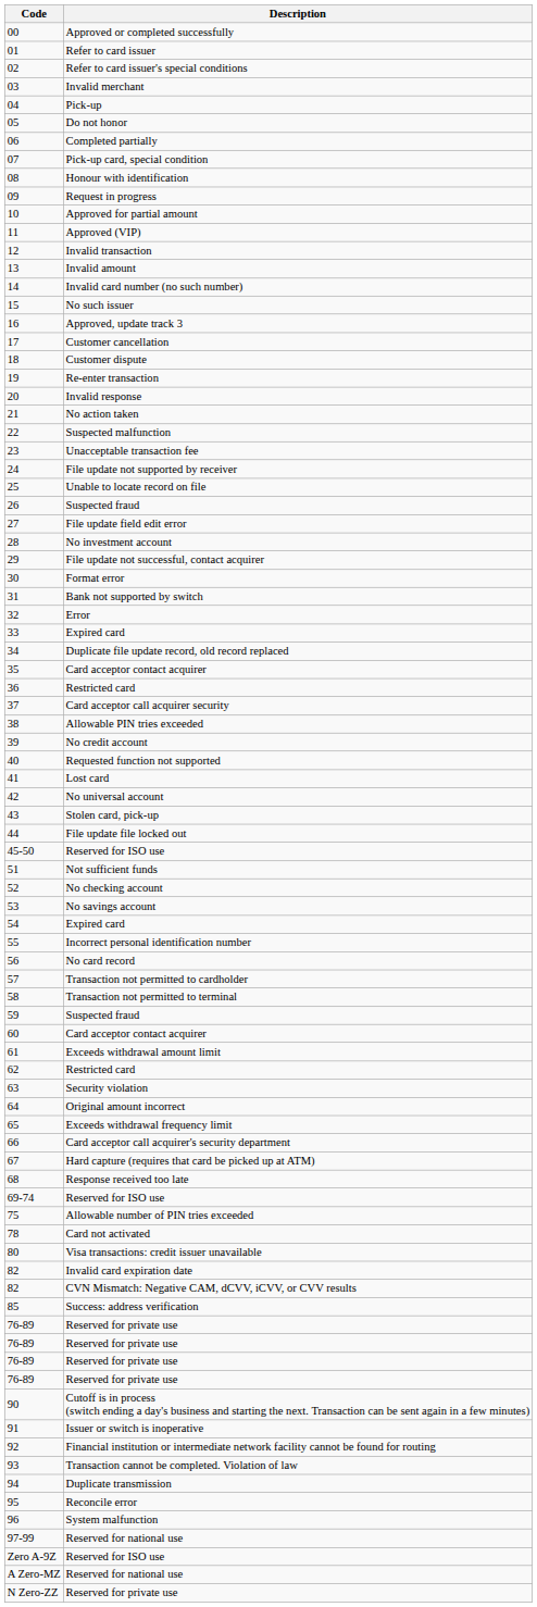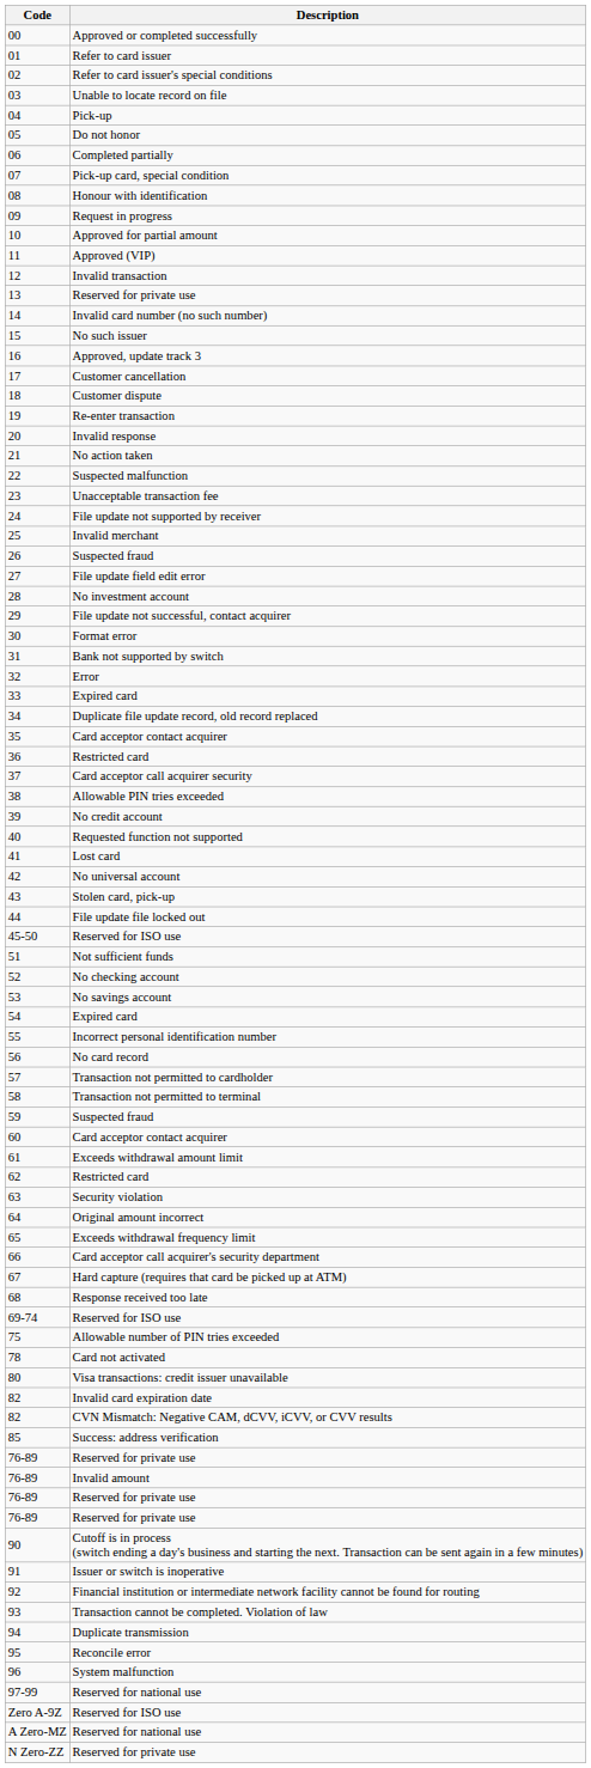row 5 | Description: Invalid merchant -> Unable to locate record on file
row 15 | Description: Invalid amount -> Reserved for private use
row 27 | Description: Unable to locate record on file -> Invalid merchant
row 74 | Description: Reserved for private use -> Invalid amount
